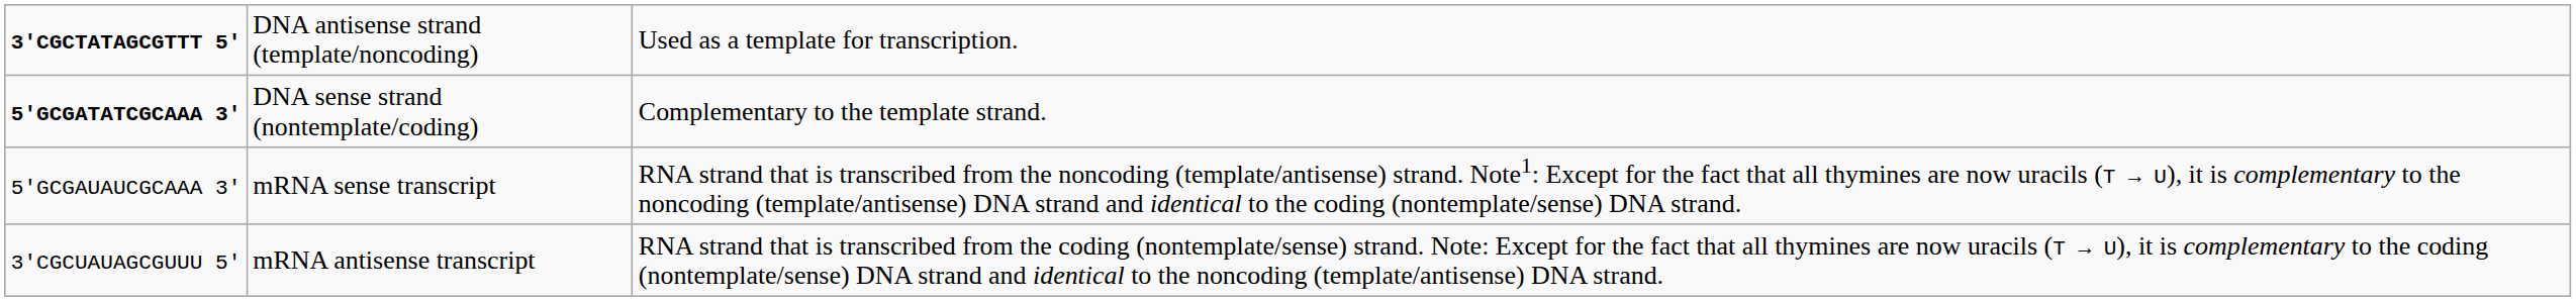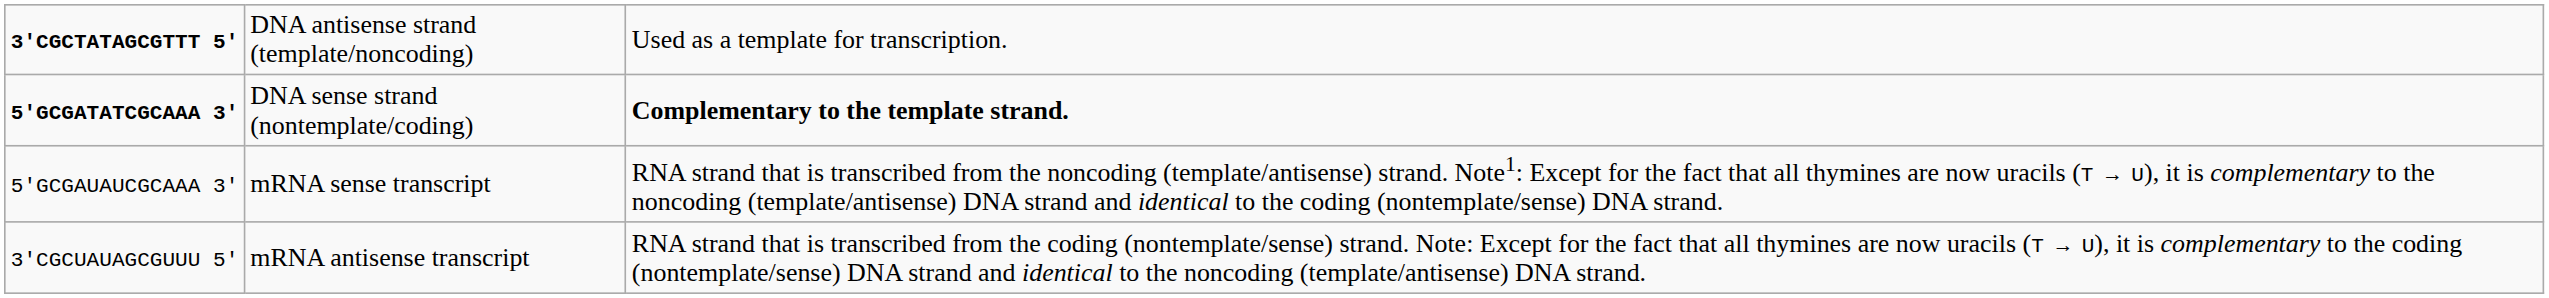5′GCGATATCGCAAA 3′ | column 3: normal -> bold
